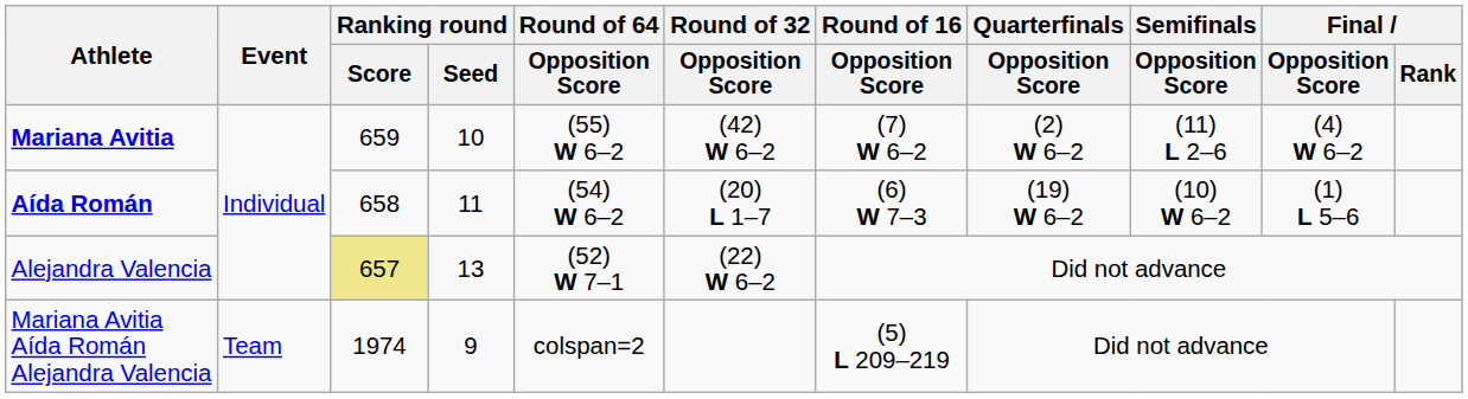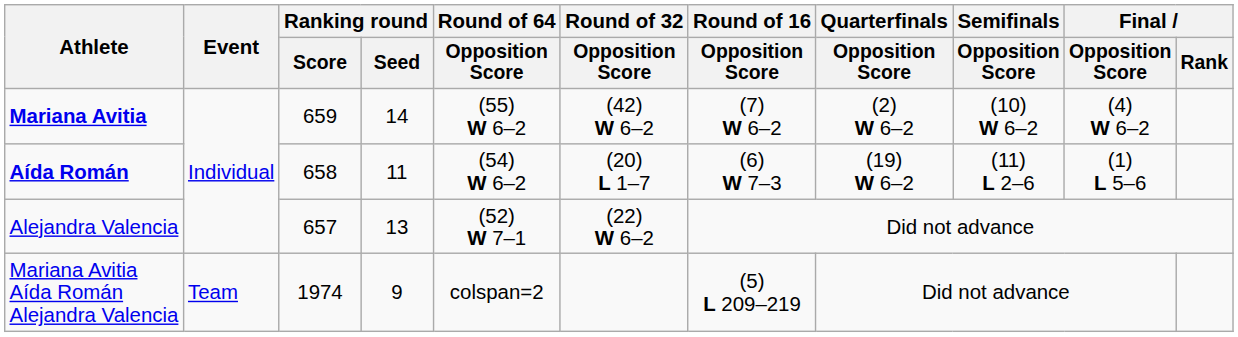Mariana Avitia | Ranking round / Seed: 10 -> 14
Mariana Avitia | Semifinals / Opposition Score: (11) L 2–6 -> (10) W 6–2
Aída Román | Semifinals / Opposition Score: (10) W 6–2 -> (11) L 2–6
Alejandra Valencia | Ranking round / Score: khaki background -> no background
